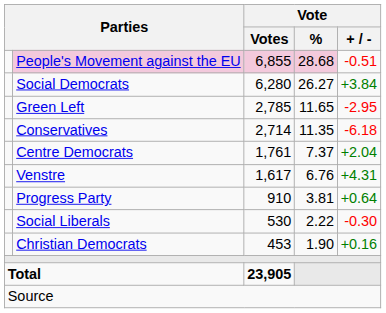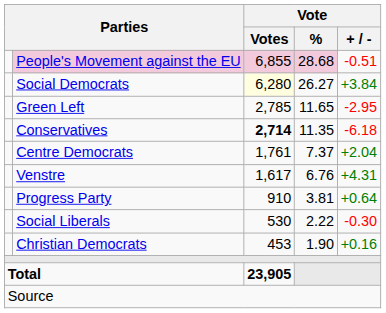Social Democrats | Vote / Votes: no background -> lightyellow background
Conservatives | Vote / Votes: normal -> bold
